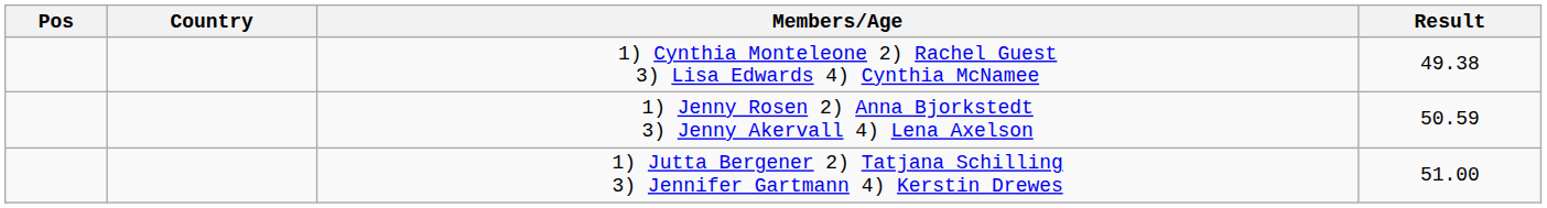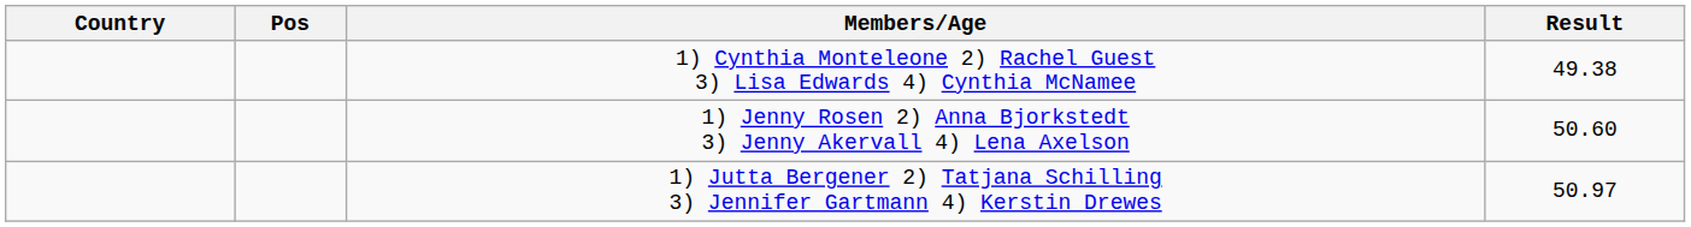columns swapped: Pos <-> Country
row 3 | Result: 50.59 -> 50.60
row 4 | Result: 51.00 -> 50.97
